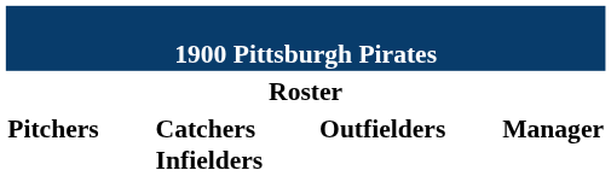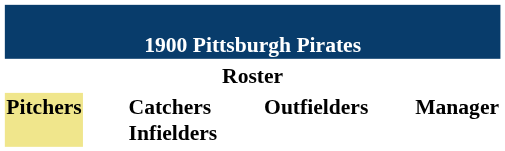Pitchers | column 1: no background -> khaki background
